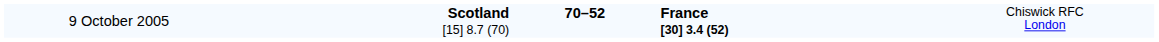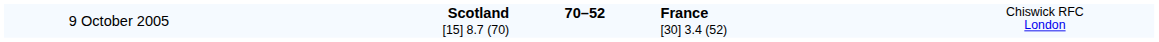[15] 8.7 (70) | column 4: bold -> normal
